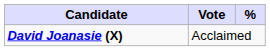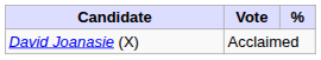David Joanasie (X) | Candidate: bold -> normal
